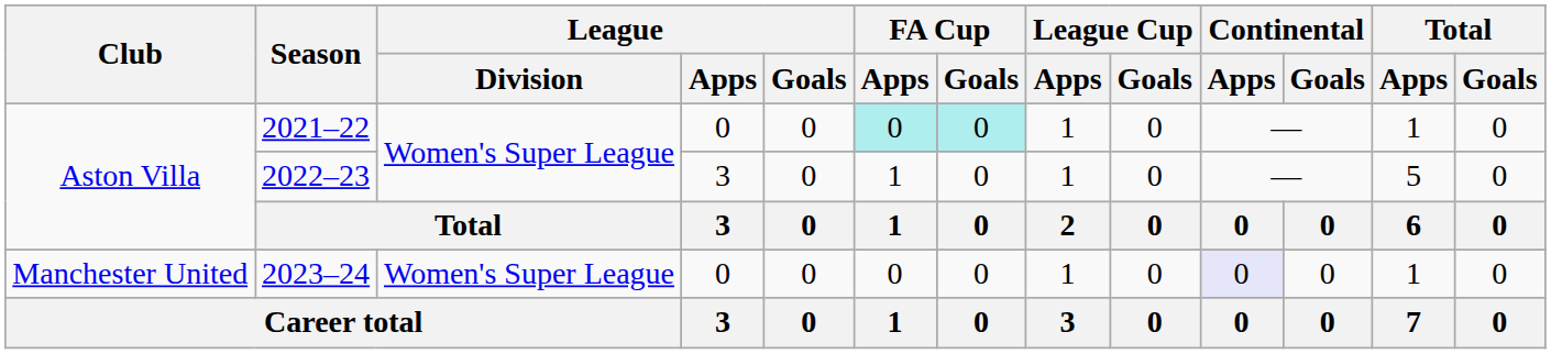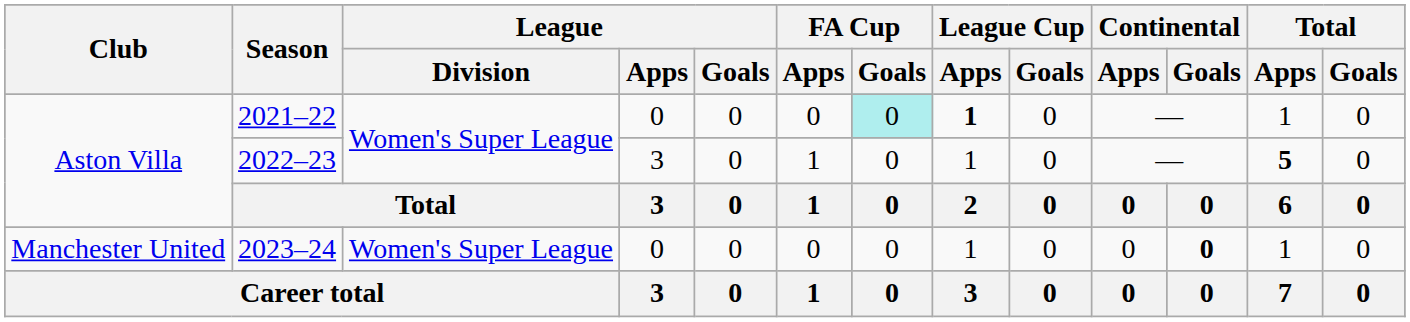2021–22 | FA Cup / Apps: paleturquoise background -> no background
2021–22 | League Cup / Apps: normal -> bold
2022–23 | Total / Apps: normal -> bold
2023–24 | Continental / Apps: lavender background -> no background
2023–24 | Continental / Goals: normal -> bold
